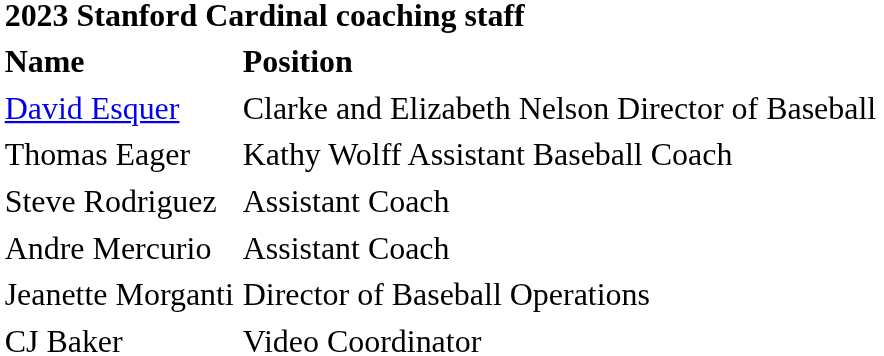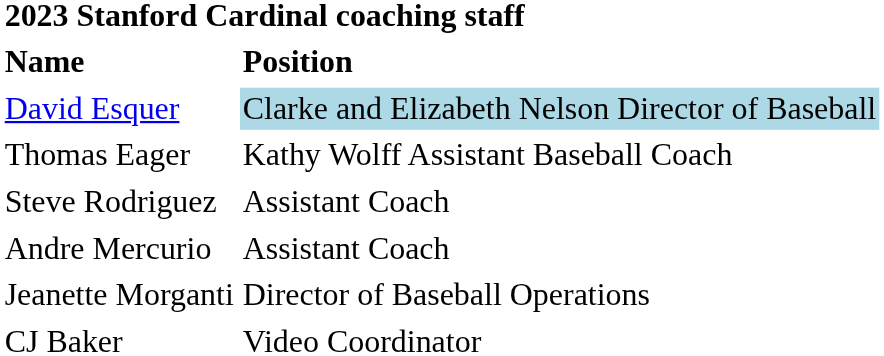David Esquer | Position: no background -> lightblue background
